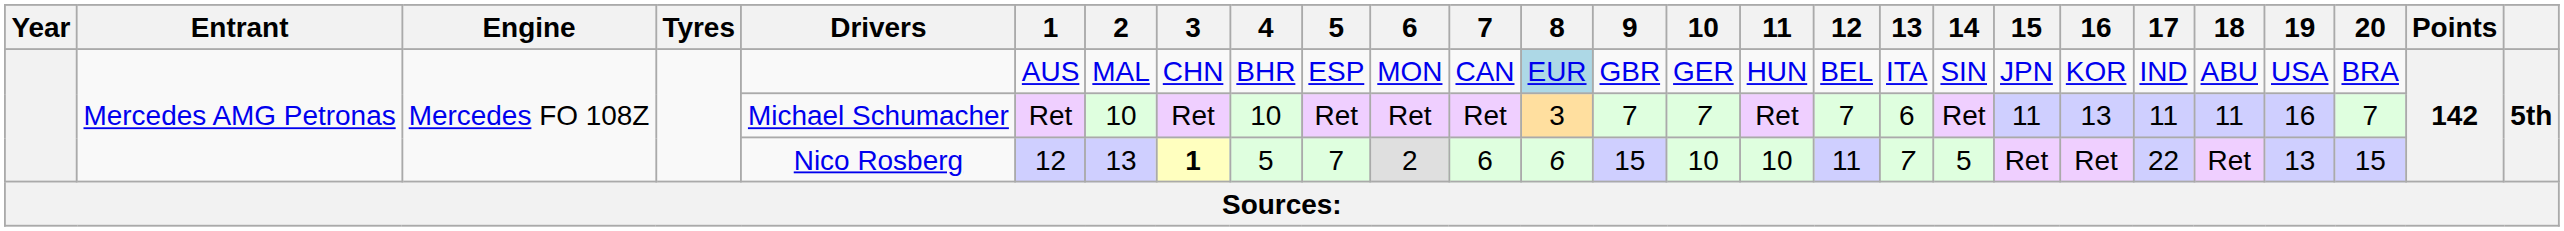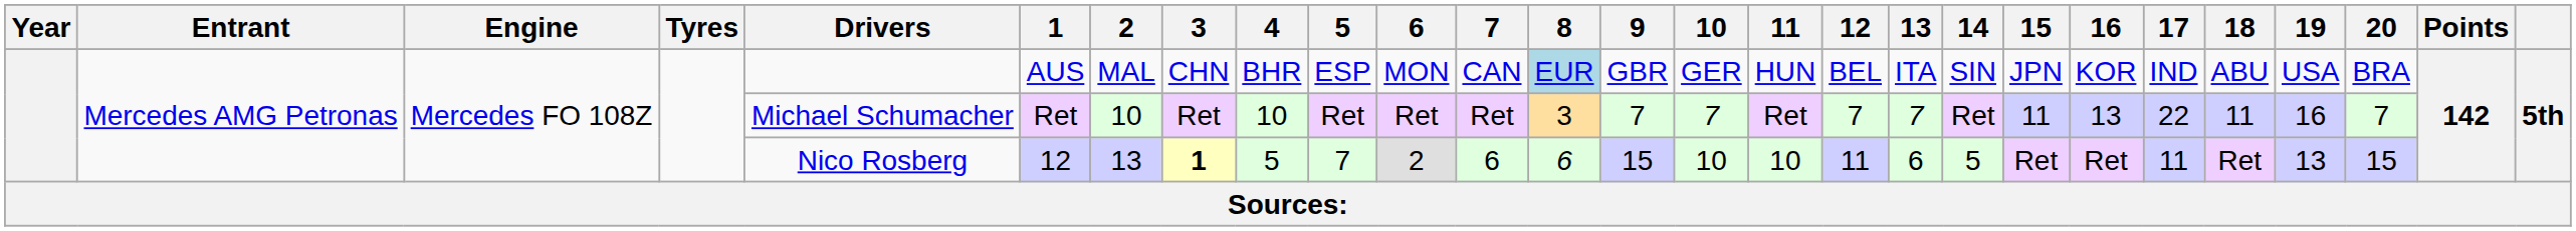row 3 | 13: 6 -> 7
row 3 | 17: 11 -> 22
row 4 | 13: 7 -> 6
row 4 | 17: 22 -> 11
